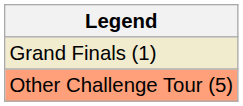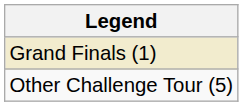row 3 | column 1: lightsalmon background -> no background
